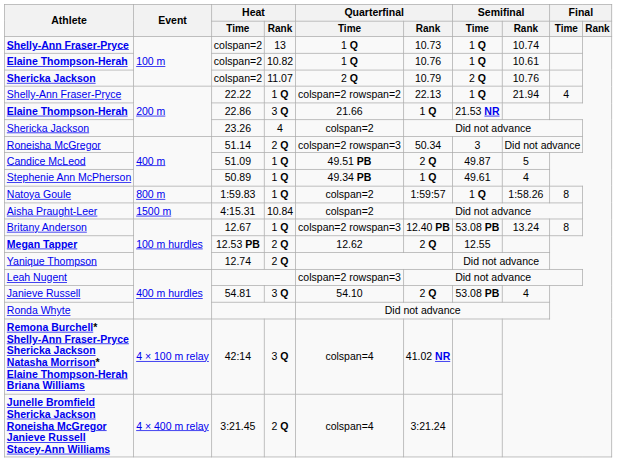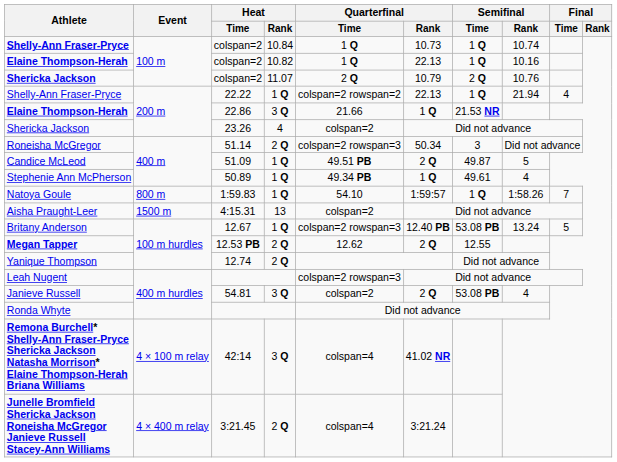Shelly-Ann Fraser-Pryce / colspan=2 | Heat / Rank: 13 -> 10.84
Elaine Thompson-Herah / colspan=2 | Quarterfinal / Rank: 10.76 -> 22.13
Elaine Thompson-Herah / colspan=2 | Semifinal / Rank: 10.61 -> 10.16
Natoya Goule | Quarterfinal / Time: colspan=2 -> 54.10
Natoya Goule | Final / Time: 8 -> 7
Aisha Praught-Leer | Heat / Rank: 10.84 -> 13
Britany Anderson | Final / Time: 8 -> 5
Janieve Russell | Quarterfinal / Time: 54.10 -> colspan=2
